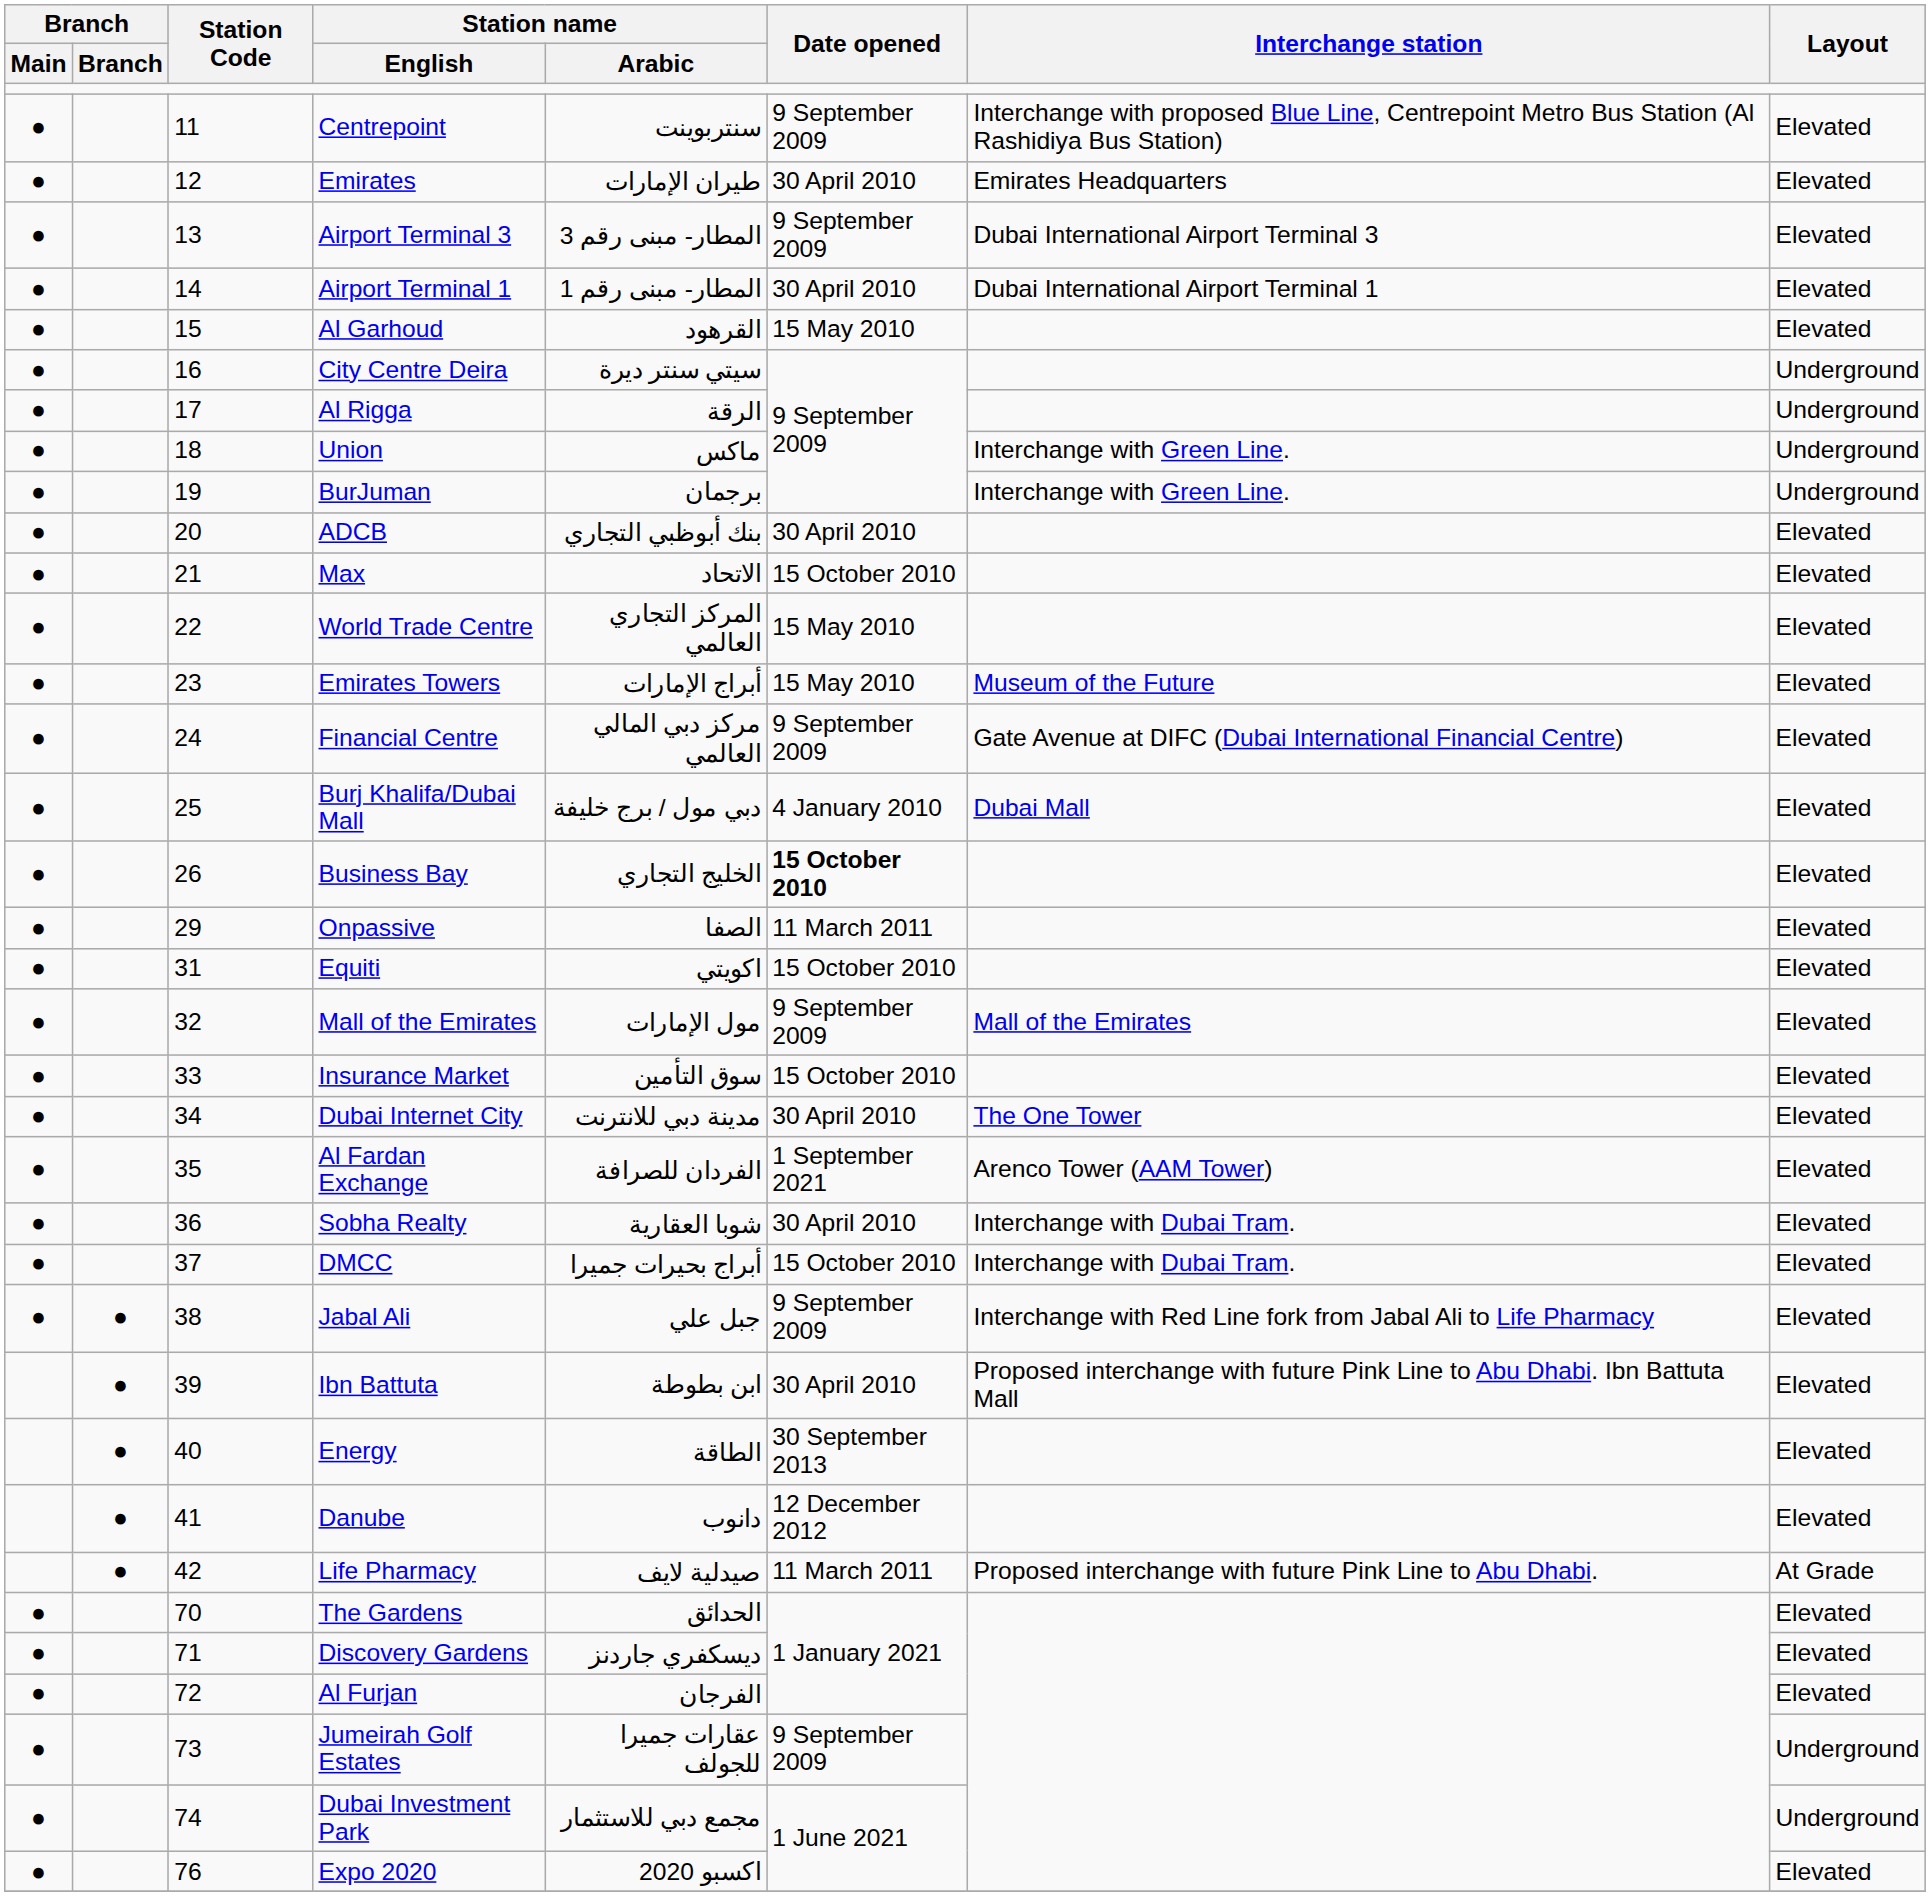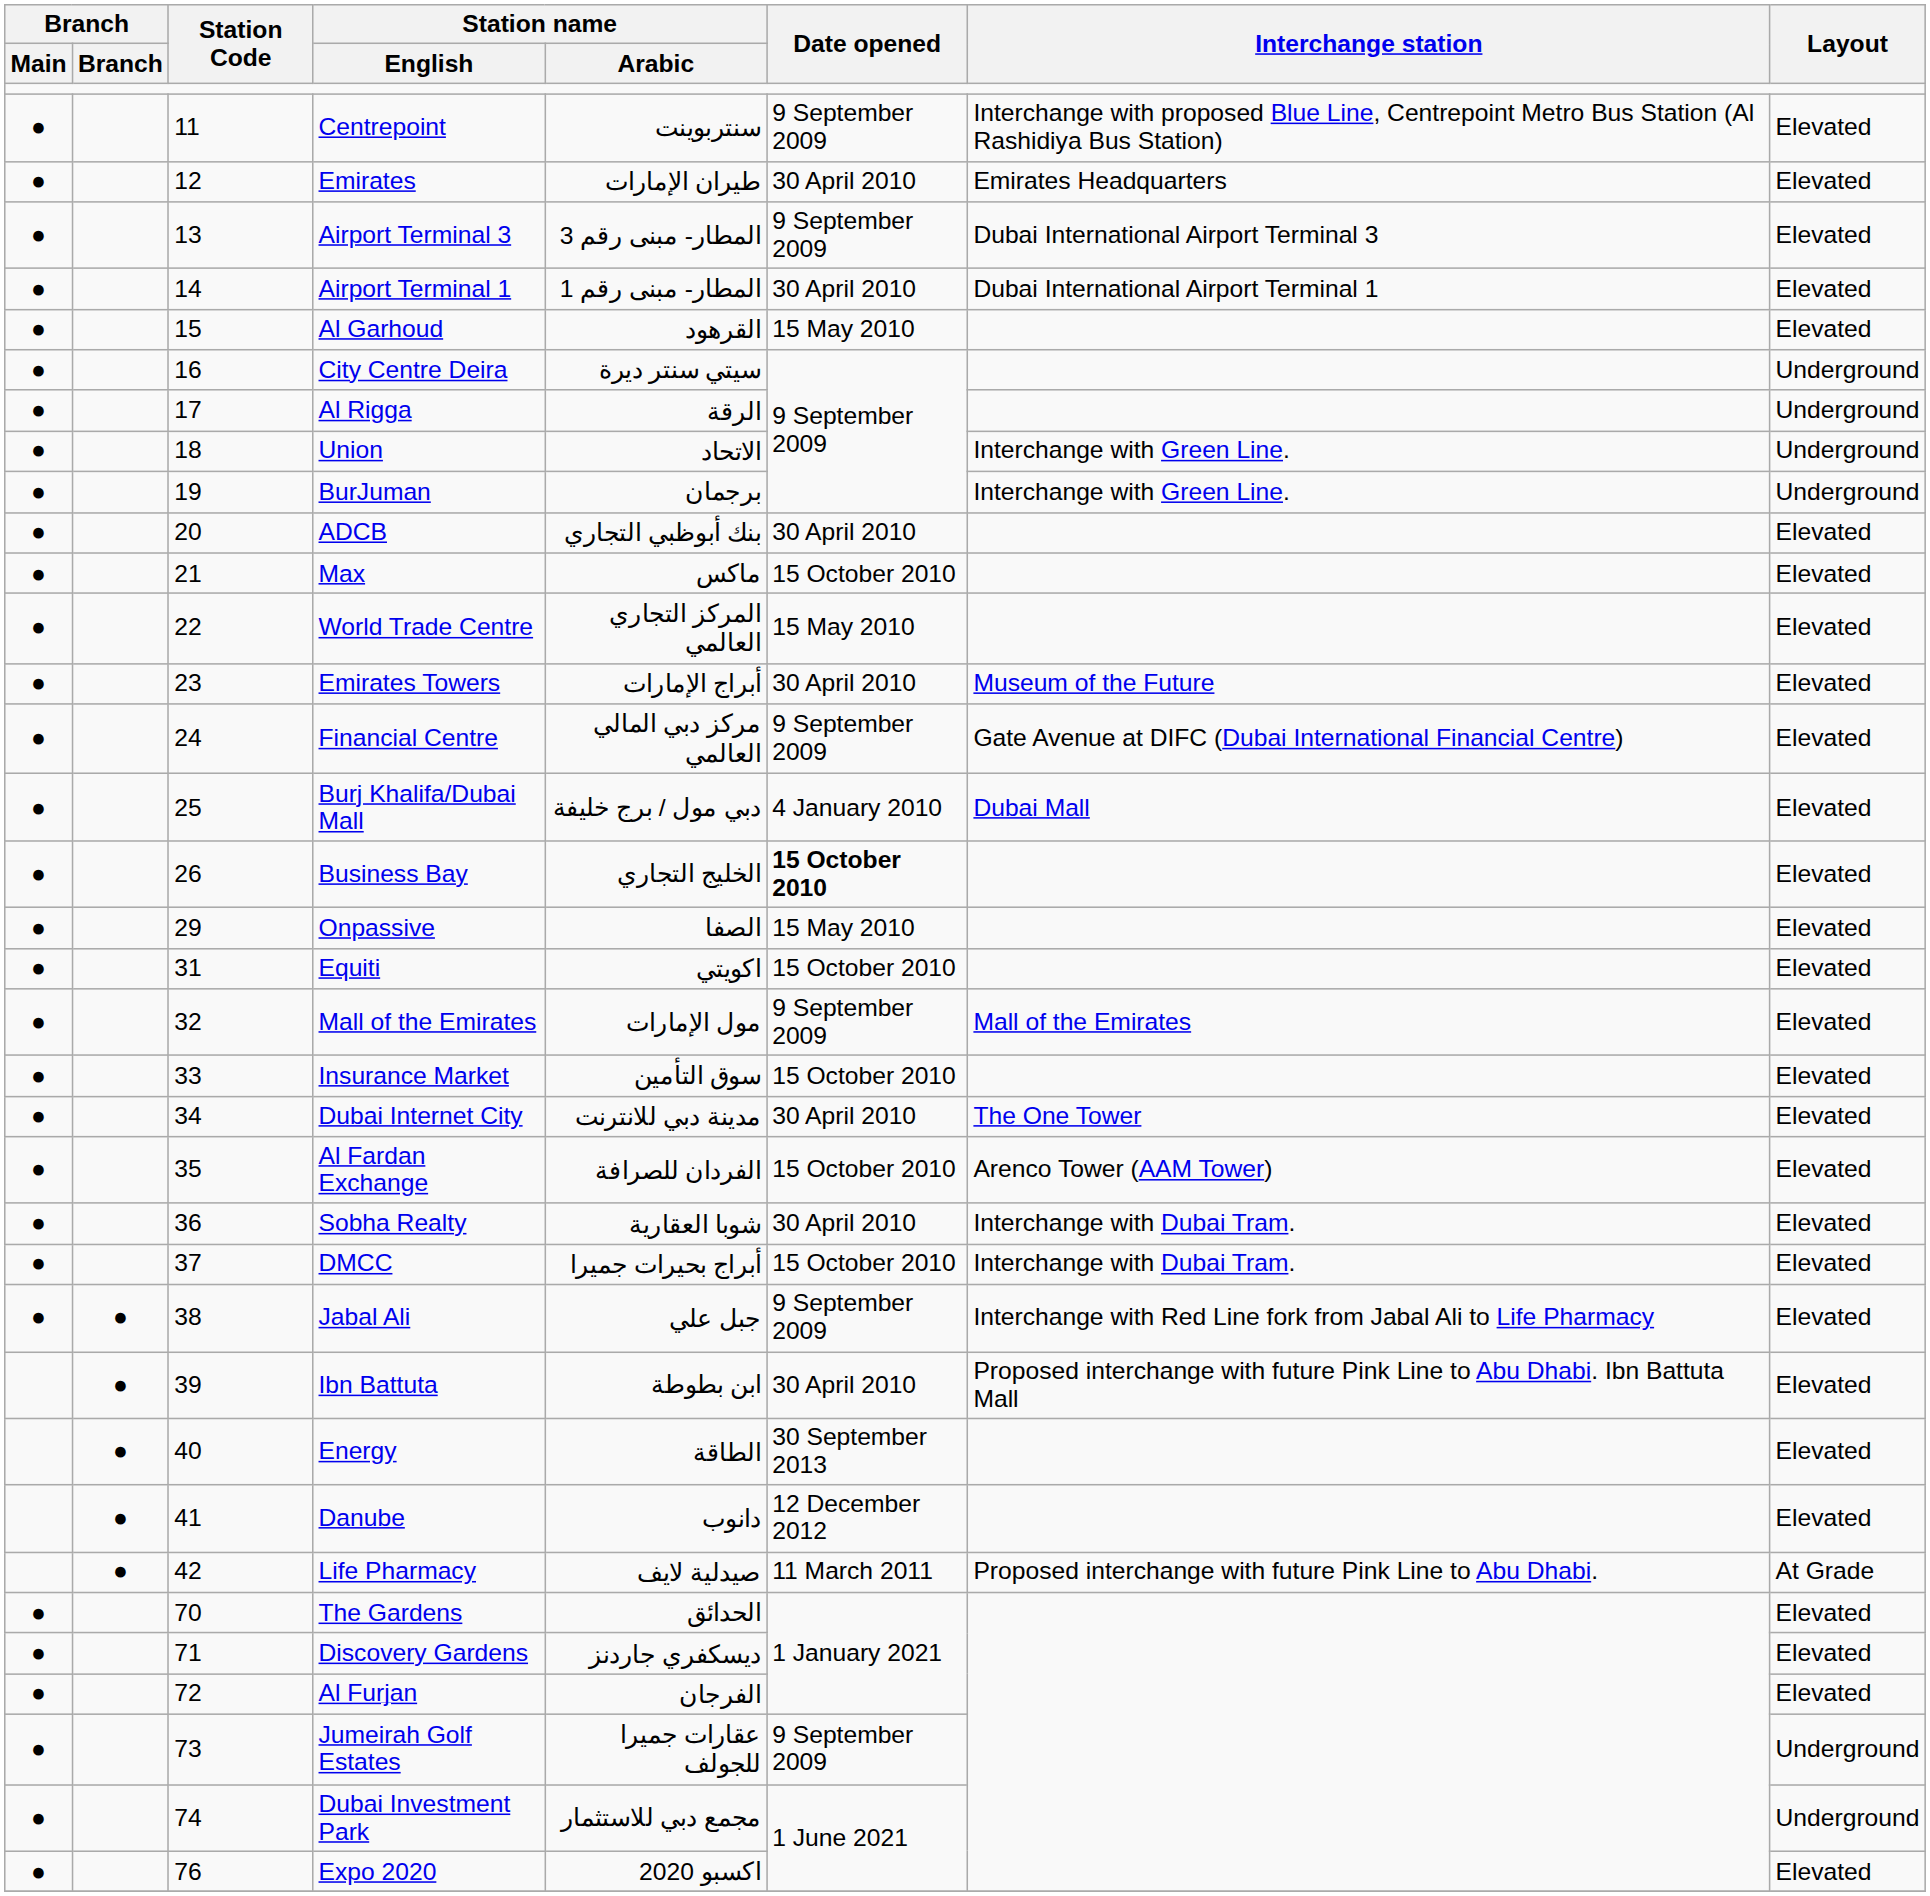Union | Station name / Arabic: ماكس -> الاتحاد
Max | Station name / Arabic: الاتحاد -> ماكس
Emirates Towers | Date opened: 15 May 2010 -> 30 April 2010
Onpassive | Date opened: 11 March 2011 -> 15 May 2010
Al Fardan Exchange | Date opened: 1 September 2021 -> 15 October 2010
